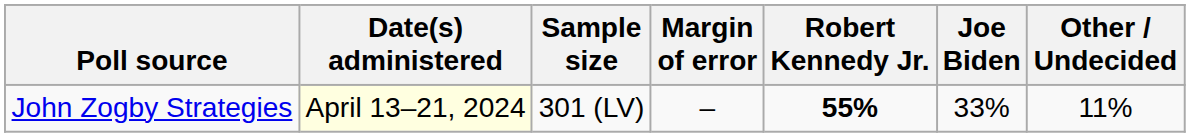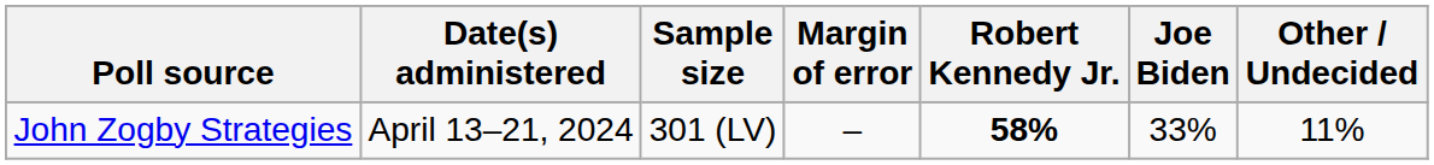John Zogby Strategies | Date(s) administered: lightyellow background -> no background
John Zogby Strategies | Robert Kennedy Jr.: 55% -> 58%
